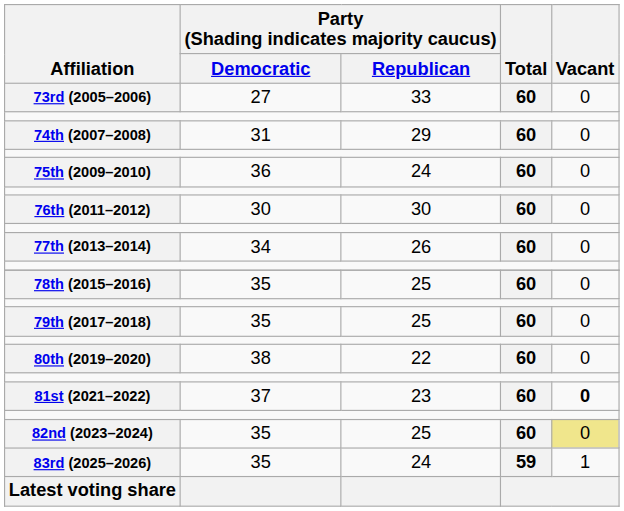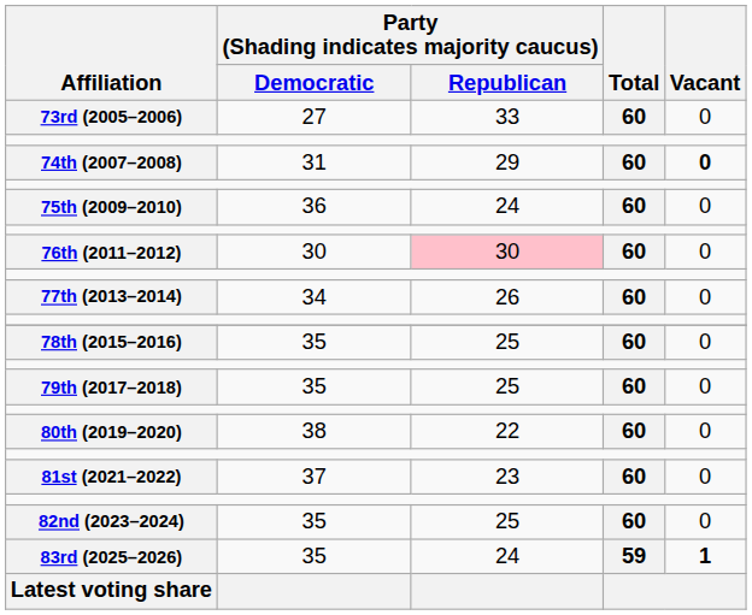74th (2007–2008) | Vacant: normal -> bold
76th (2011–2012) | Party (Shading indicates majority caucus) / Republican: no background -> pink background
81st (2021–2022) | Vacant: bold -> normal
82nd (2023–2024) | Vacant: khaki background -> no background
83rd (2025–2026) | Vacant: normal -> bold
